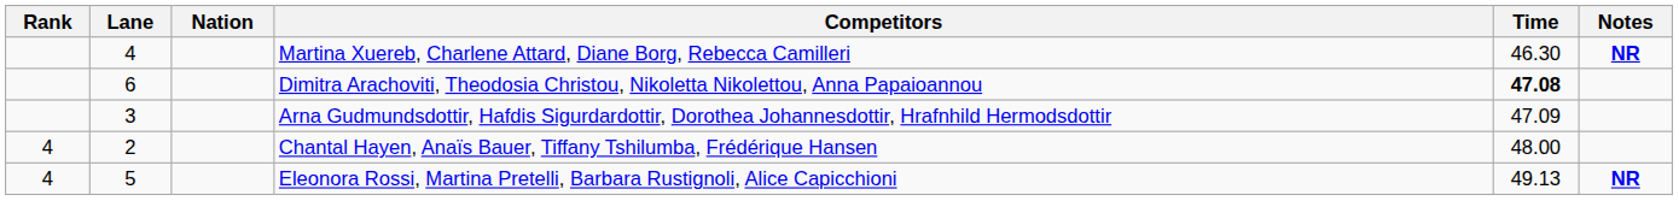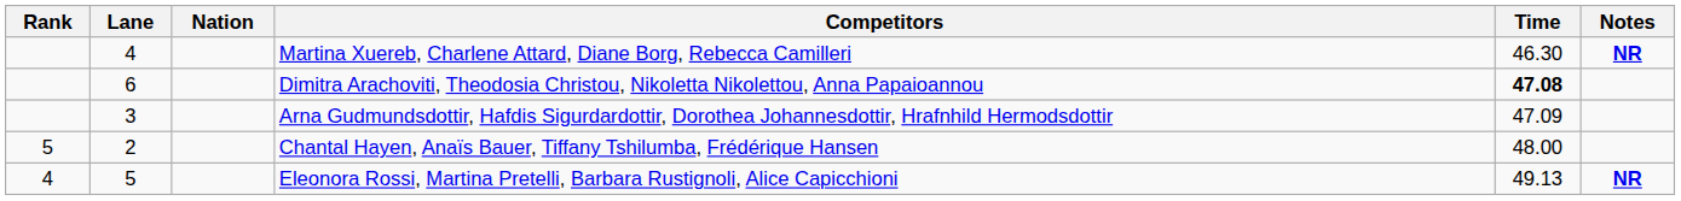row 5 | Rank: 4 -> 5
